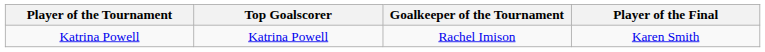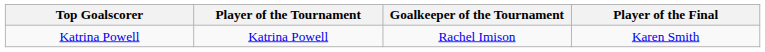columns swapped: Player of the Tournament <-> Top Goalscorer
